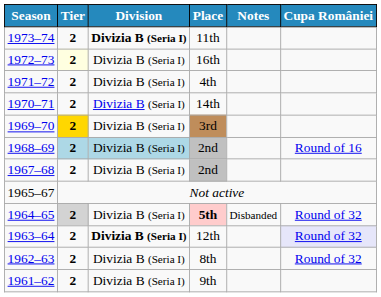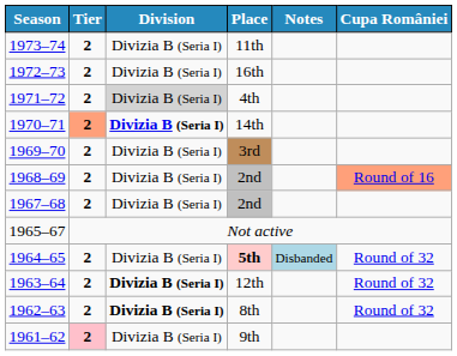11th | Division: bold -> normal
16th | Tier: lightyellow background -> no background
4th | Division: no background -> lightgrey background
14th | Tier: no background -> lightsalmon background
14th | Division: normal -> bold
3rd | Tier: gold background -> no background
1968–69 / 2nd | Tier: lightblue background -> no background
1968–69 / 2nd | Division: lightblue background -> no background
1968–69 / 2nd | Cupa României: no background -> lightsalmon background
5th | Tier: lightgrey background -> no background
5th | Notes: no background -> lightblue background
12th | Cupa României: lavender background -> no background
8th | Division: normal -> bold
9th | Tier: no background -> pink background
